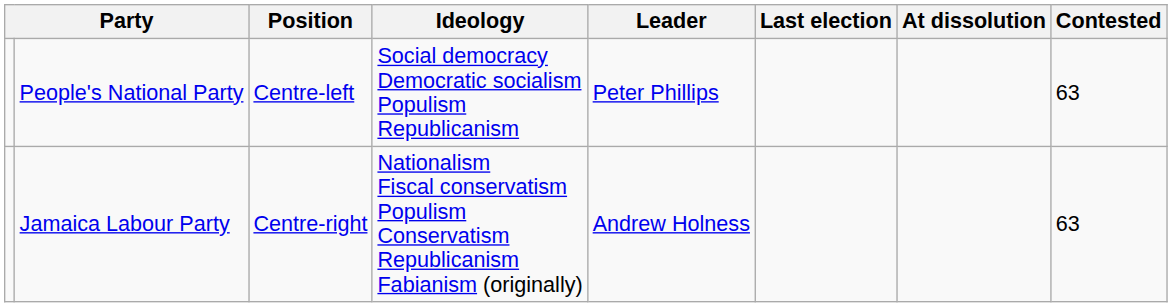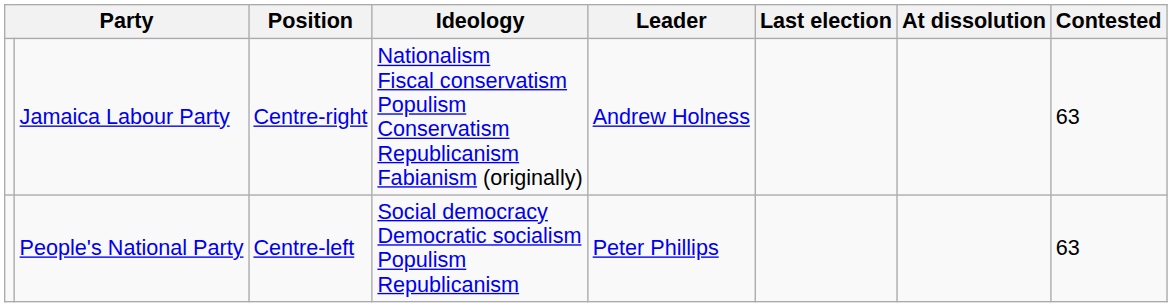rows swapped: Jamaica Labour Party <-> People's National Party
